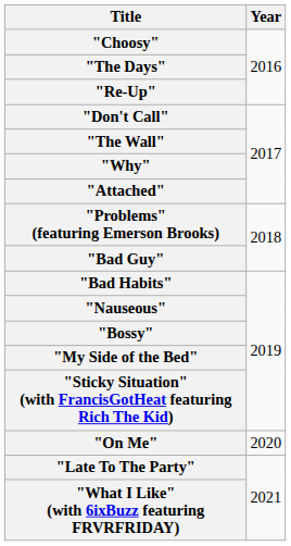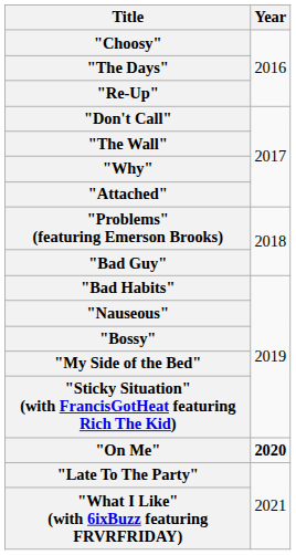"On Me" | Year: normal -> bold
